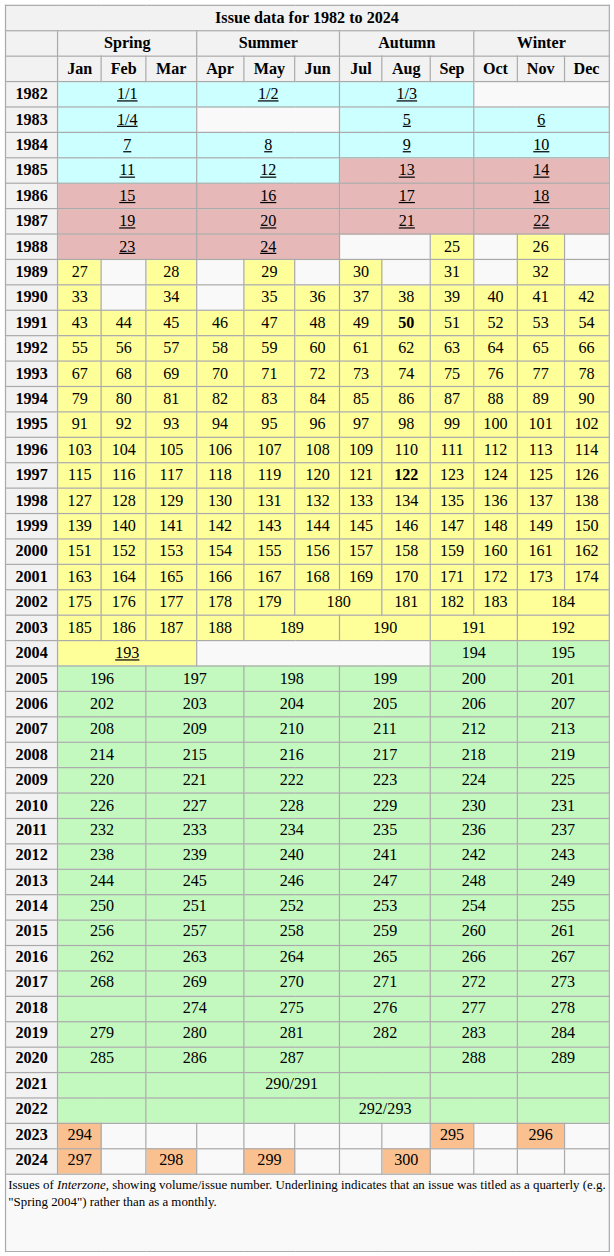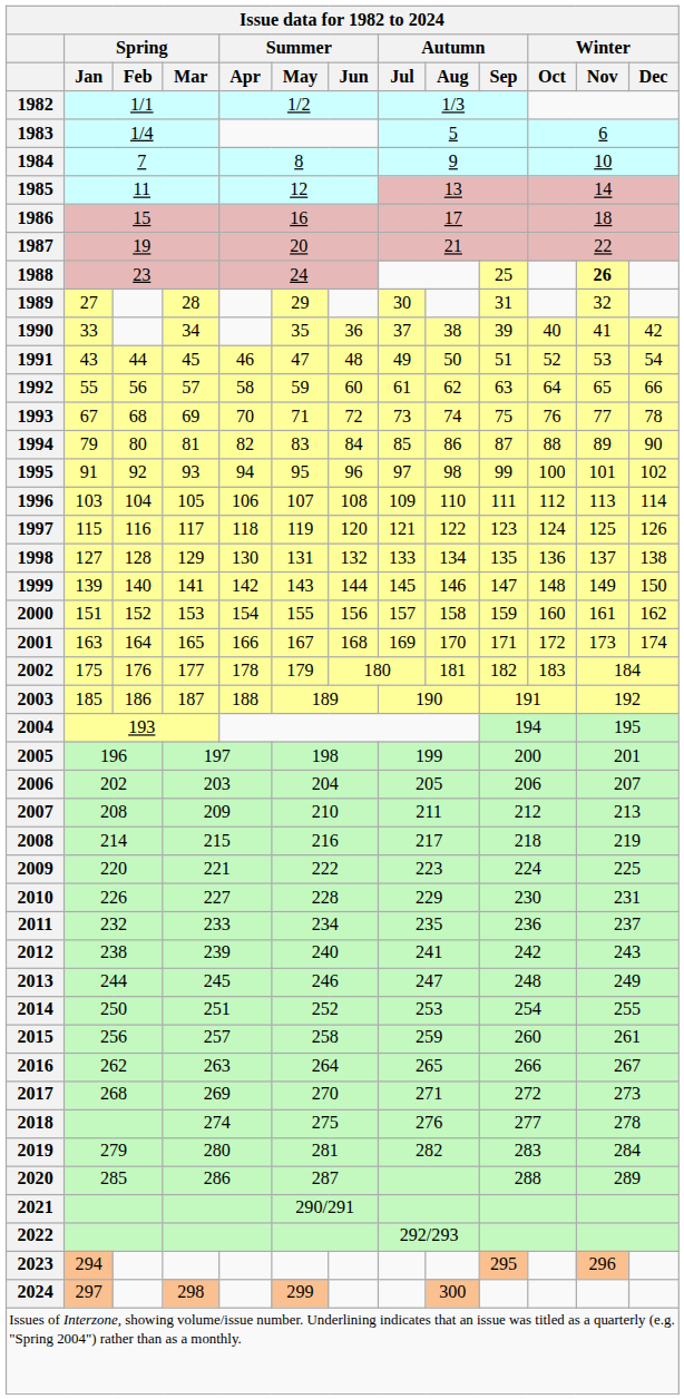1988 | Winter / Nov: normal -> bold
1991 | Autumn / Aug: bold -> normal
1997 | Autumn / Aug: bold -> normal
